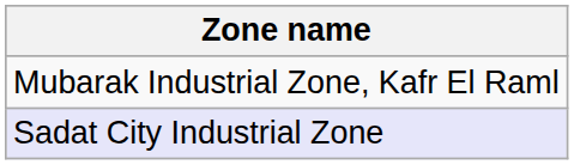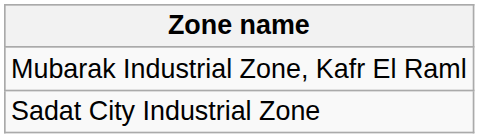row 3 | column 1: lavender background -> no background
